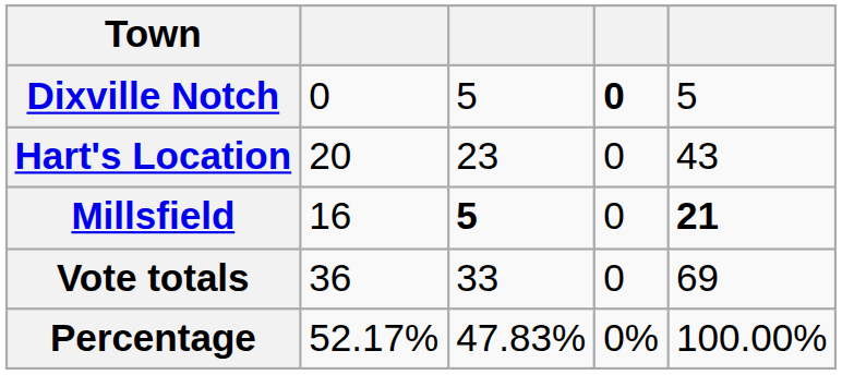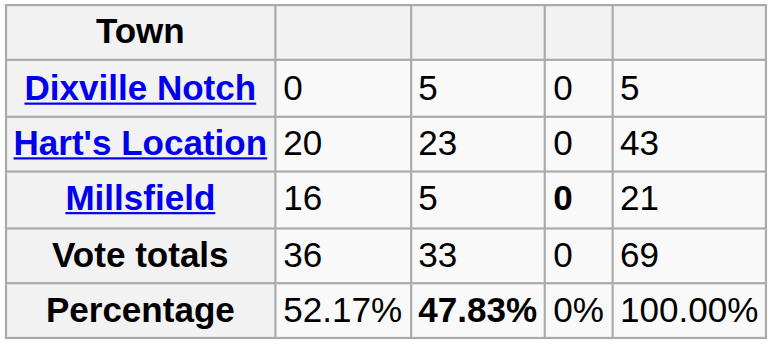Dixville Notch | column 4: bold -> normal
Millsfield | column 3: bold -> normal
Millsfield | column 4: normal -> bold
Millsfield | column 5: bold -> normal
Percentage | column 3: normal -> bold
